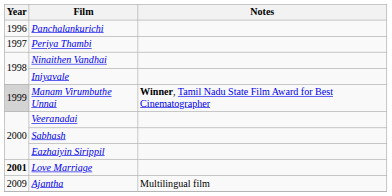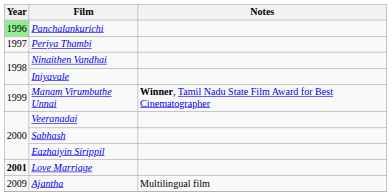Panchalankurichi | Year: no background -> lightgreen background
Manam Virumbuthe Unnai | Year: lightgrey background -> no background
